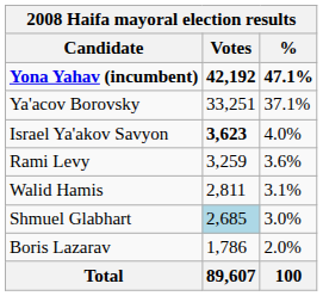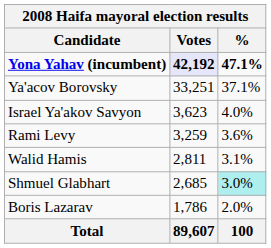Yona Yahav (incumbent) | Votes: no background -> lavender background
Israel Ya'akov Savyon | Votes: bold -> normal
Shmuel Glabhart | Votes: lightblue background -> no background
Shmuel Glabhart | %: no background -> paleturquoise background
